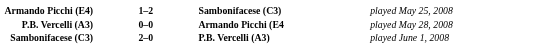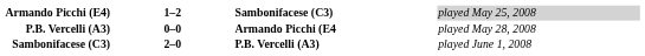Armando Picchi (E4) | column 4: no background -> lightgrey background
